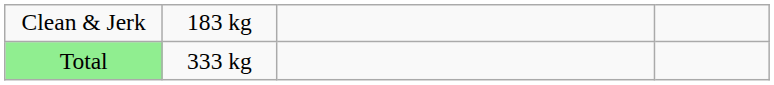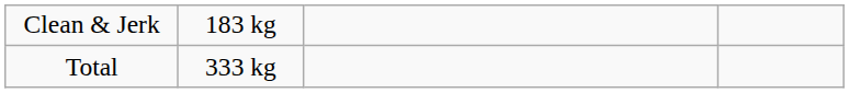row 2 | column 1: lightgreen background -> no background
